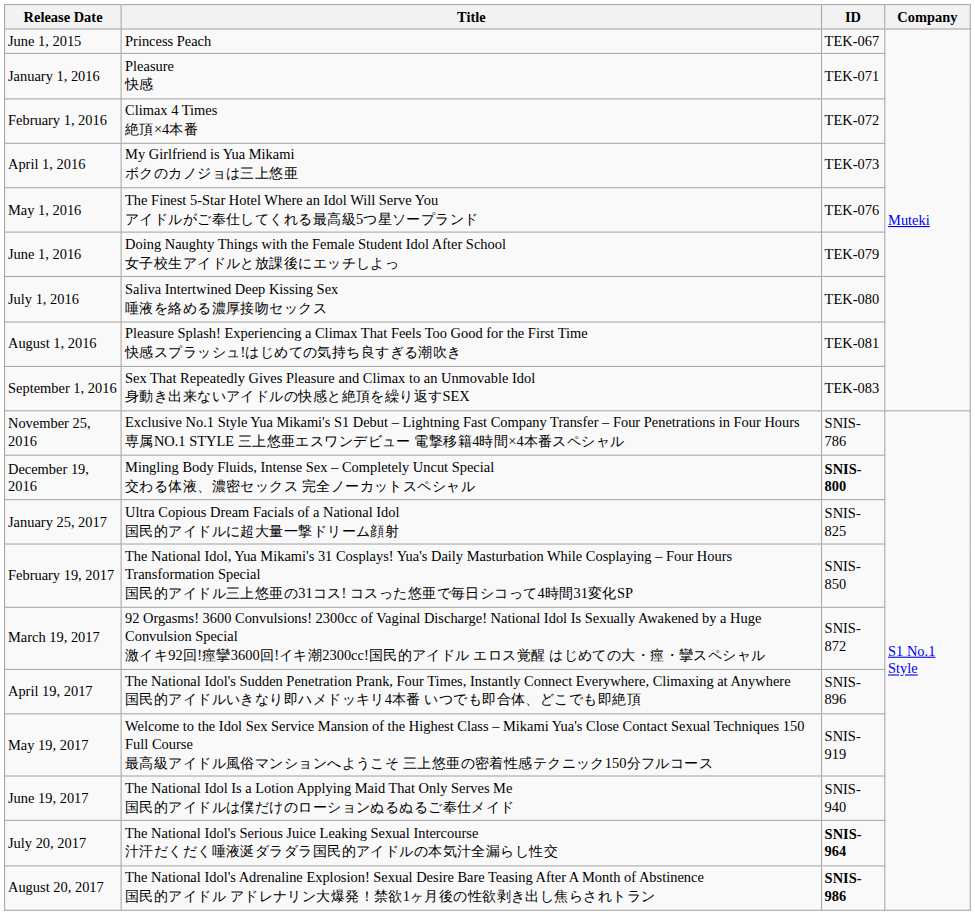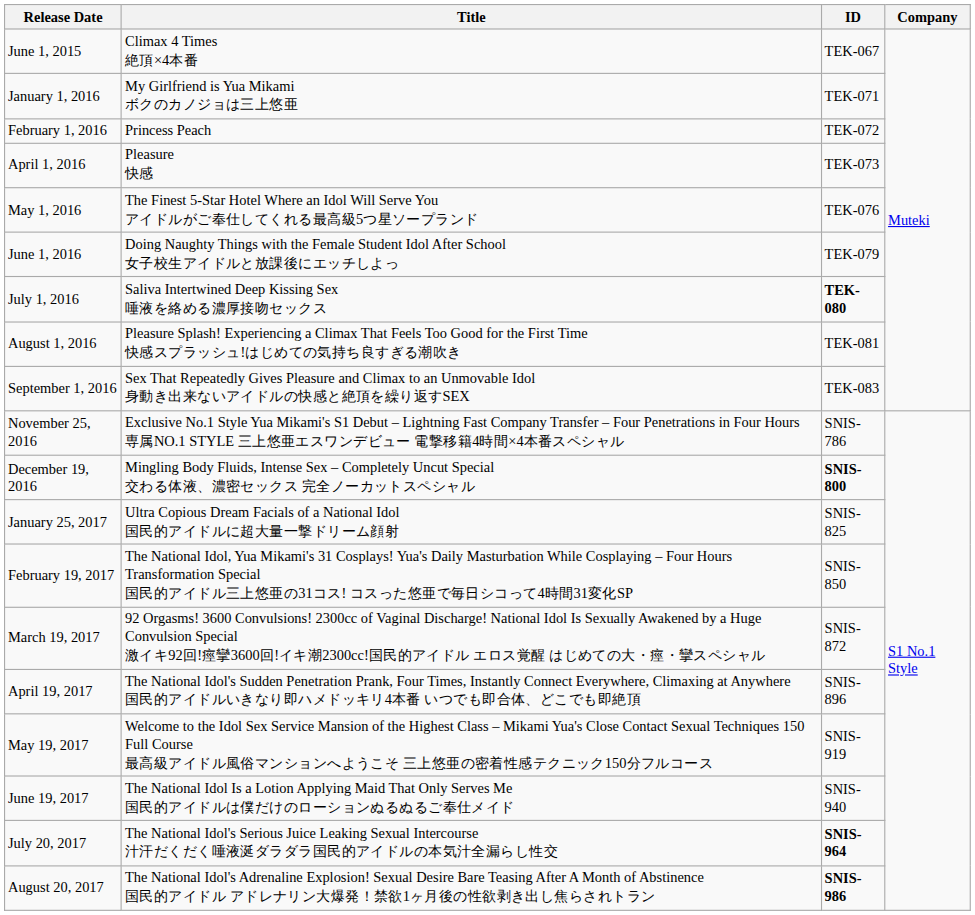June 1, 2015 | Title: Princess Peach -> Climax 4 Times 絶頂×4本番
January 1, 2016 | Title: Pleasure 快感 -> My Girlfriend is Yua Mikami ボクのカノジョは三上悠亜
February 1, 2016 | Title: Climax 4 Times 絶頂×4本番 -> Princess Peach
April 1, 2016 | Title: My Girlfriend is Yua Mikami ボクのカノジョは三上悠亜 -> Pleasure 快感
July 1, 2016 | ID: normal -> bold
